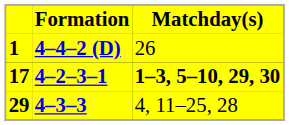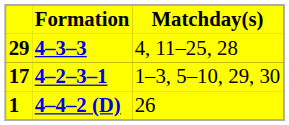rows swapped: 29 <-> 1
17 | Matchday(s): bold -> normal
